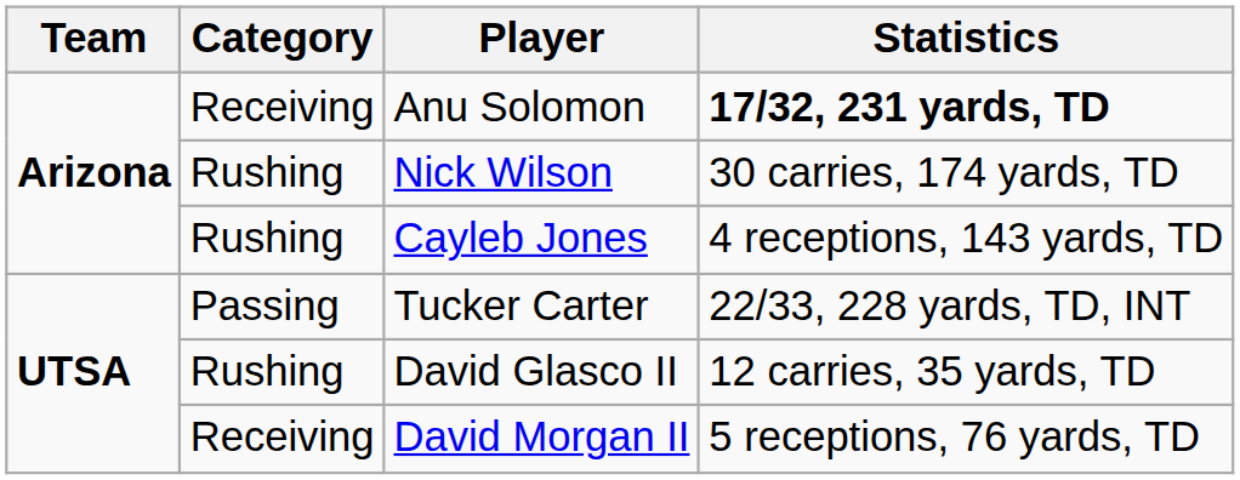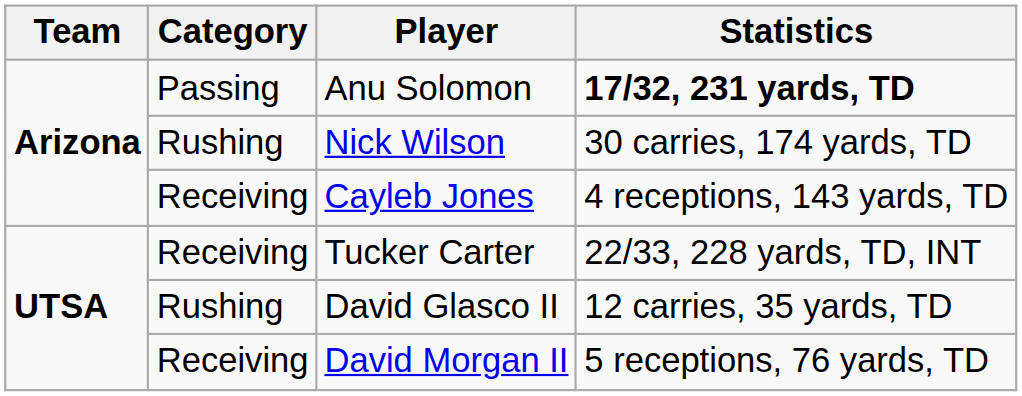Anu Solomon | Category: Receiving -> Passing
Cayleb Jones | Category: Rushing -> Receiving
Tucker Carter | Category: Passing -> Receiving
